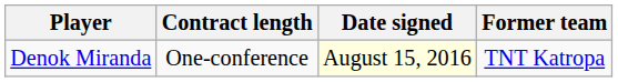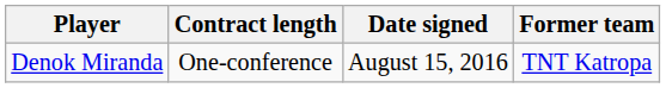Denok Miranda | Date signed: lightyellow background -> no background
